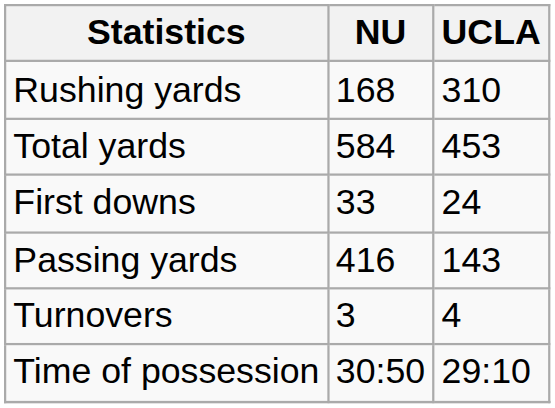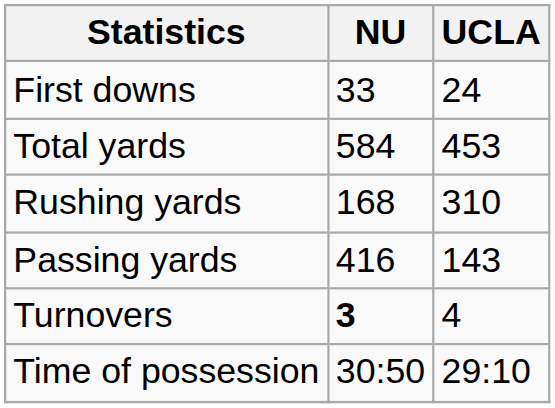rows swapped: First downs <-> Rushing yards
Turnovers | NU: normal -> bold
